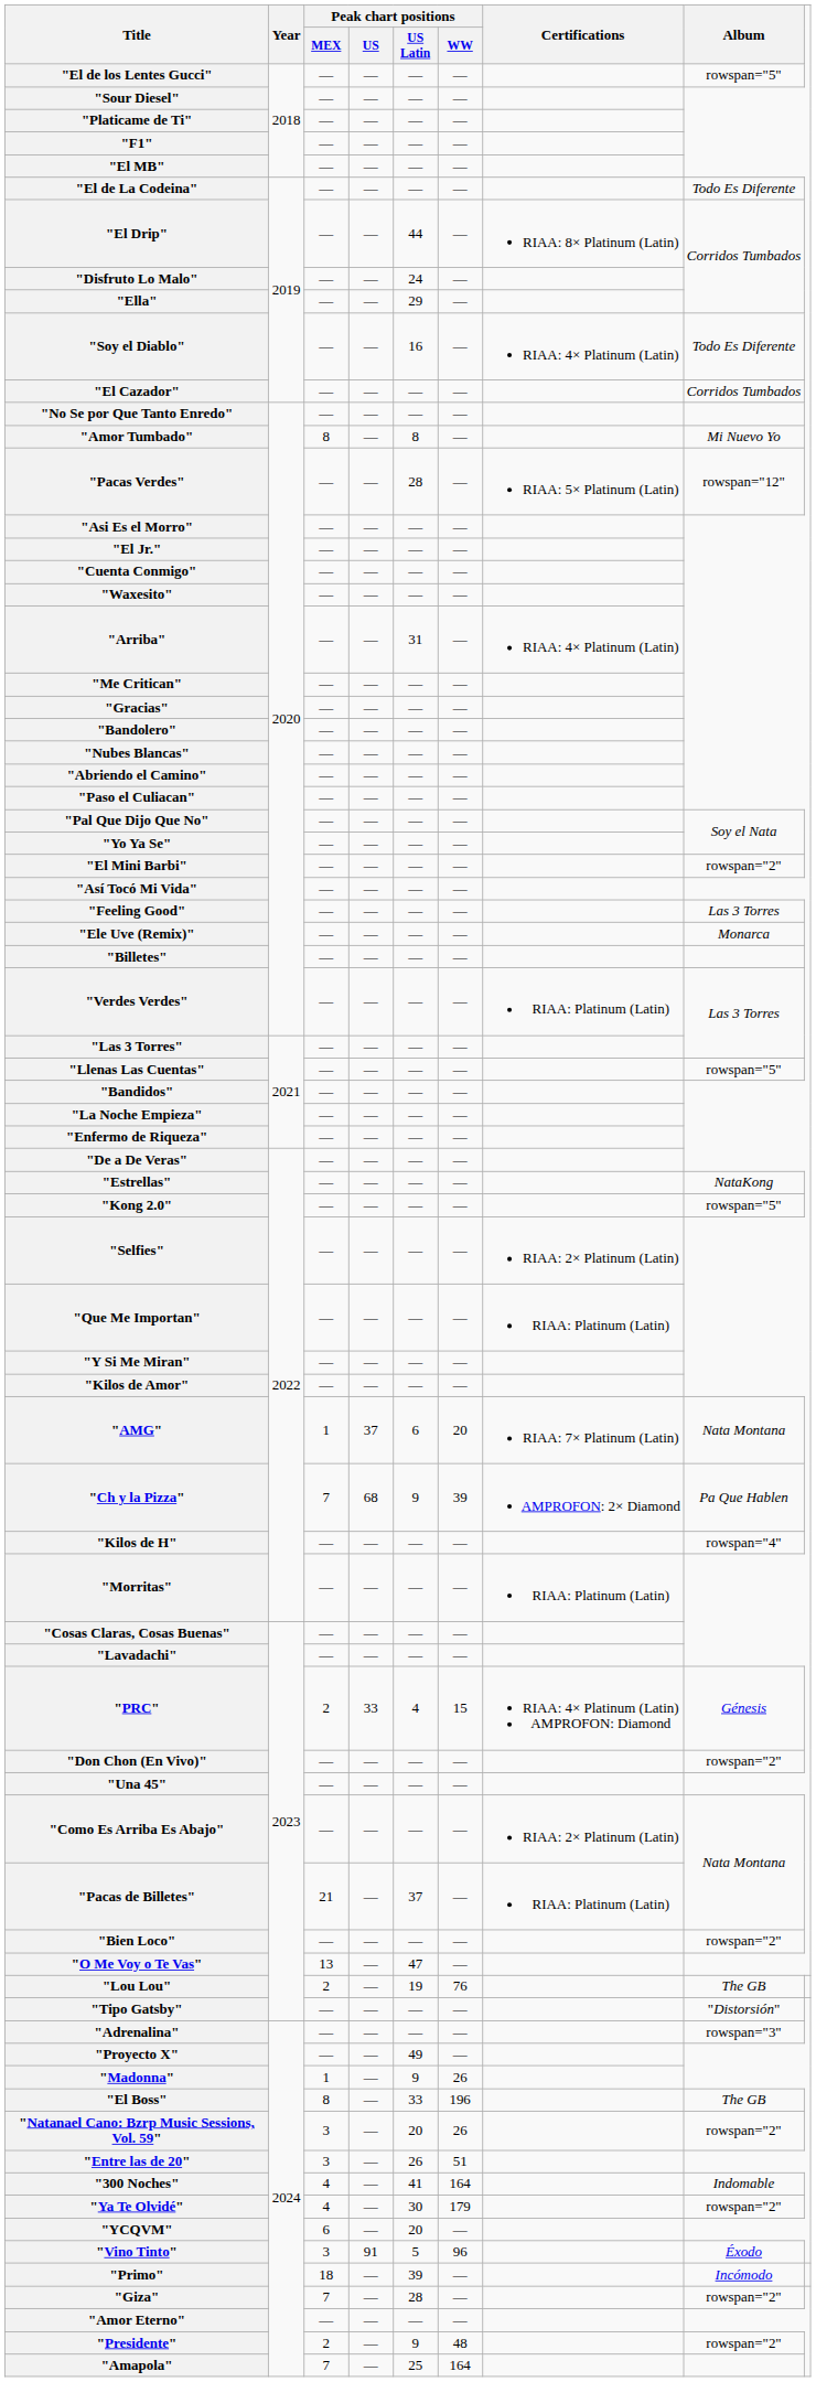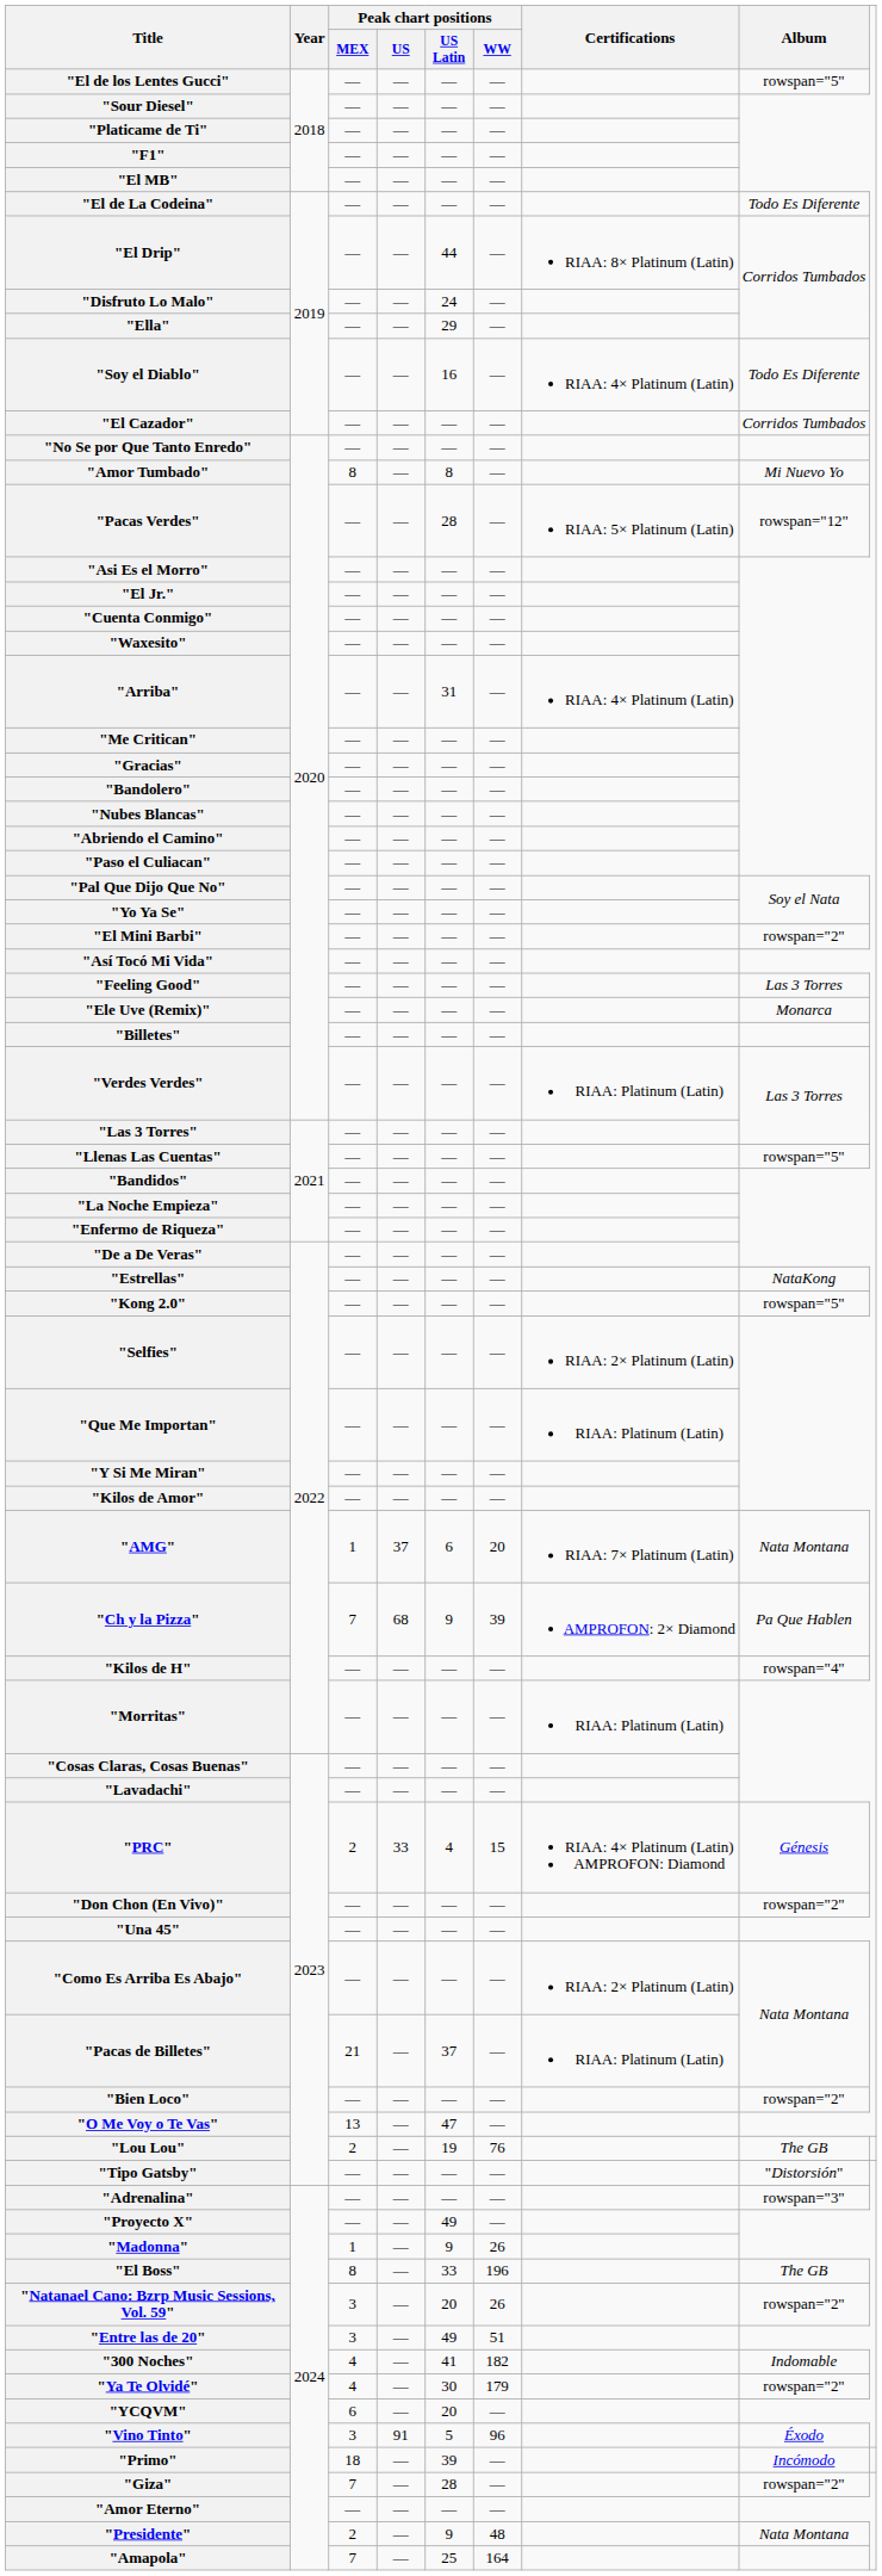"Entre las de 20" | Peak chart positions / US Latin: 26 -> 49
"300 Noches" | Peak chart positions / WW: 164 -> 182
"Presidente" | Album: rowspan="2" -> Nata Montana
